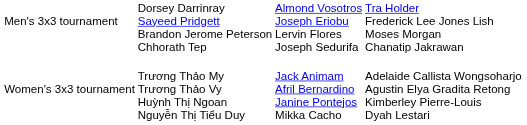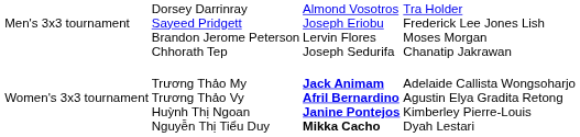Women's 3x3 tournament | column 3: normal -> bold
